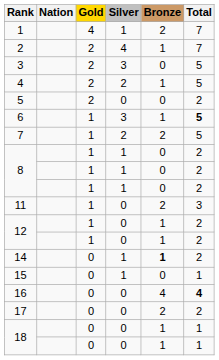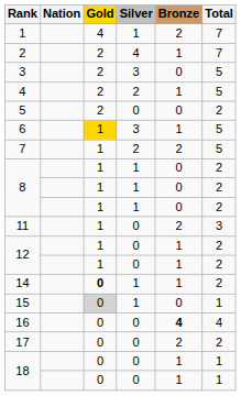6 | Gold: no background -> gold background
6 | Total: bold -> normal
14 | Gold: normal -> bold
14 | Bronze: bold -> normal
15 | Gold: no background -> lightgrey background
16 | Bronze: normal -> bold
16 | Total: bold -> normal
